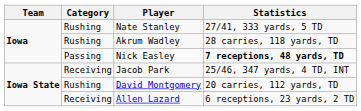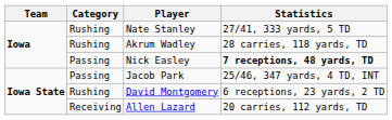Jacob Park | Category: Receiving -> Passing
David Montgomery | Statistics: 20 carries, 112 yards, TD -> 6 receptions, 23 yards, 2 TD
Allen Lazard | Statistics: 6 receptions, 23 yards, 2 TD -> 20 carries, 112 yards, TD
